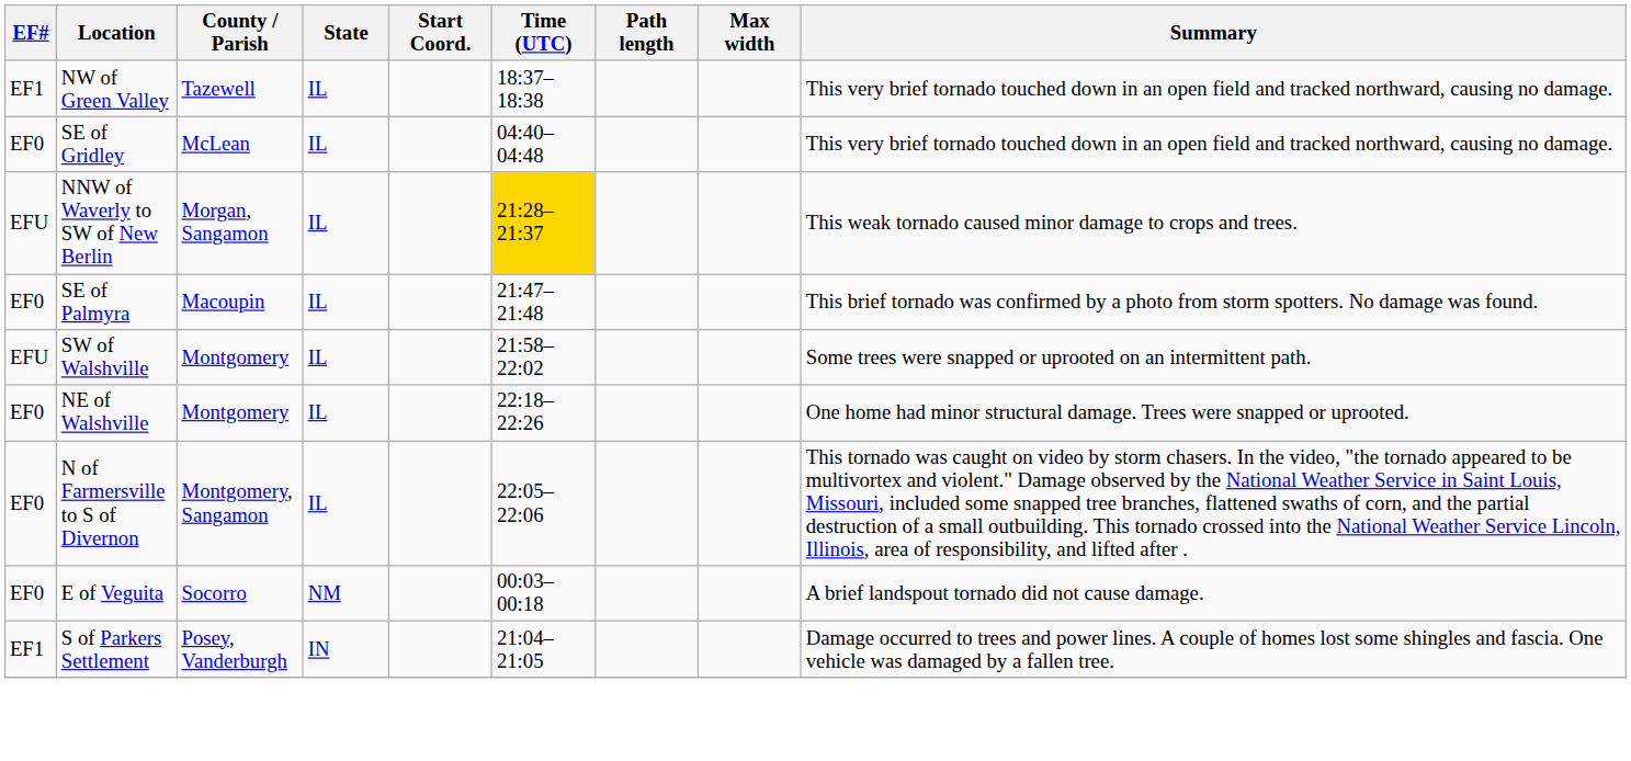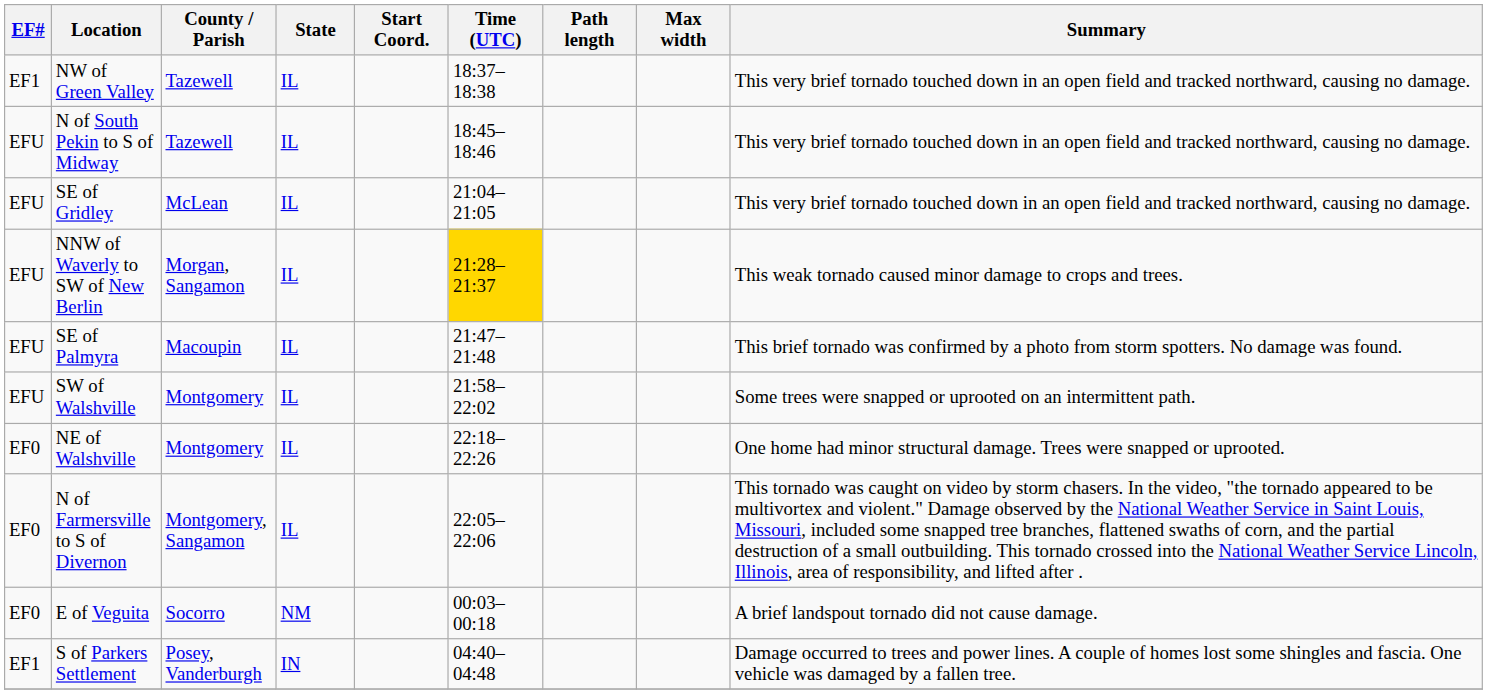+ row: EFU | N of South Pekin to S of Midway | Tazewell | IL | 18:45–18:46 | This very brief tornado touched down in an open field and tracked northward, causing no damage.
SE of Gridley | EF#: EF0 -> EFU
SE of Gridley | Time (UTC): 04:40–04:48 -> 21:04–21:05
SE of Palmyra | EF#: EF0 -> EFU
S of Parkers Settlement | Time (UTC): 21:04–21:05 -> 04:40–04:48
